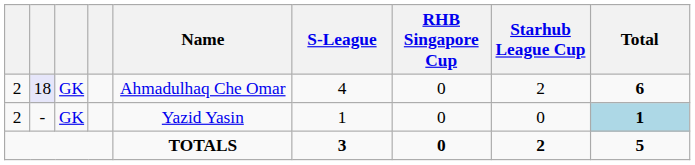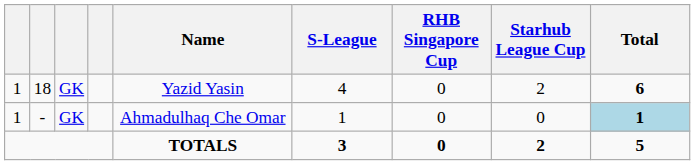row 2 | column 1: 2 -> 1
row 2 | column 2: lavender background -> no background
row 2 | Name: Ahmadulhaq Che Omar -> Yazid Yasin
row 3 | column 1: 2 -> 1
row 3 | Name: Yazid Yasin -> Ahmadulhaq Che Omar
